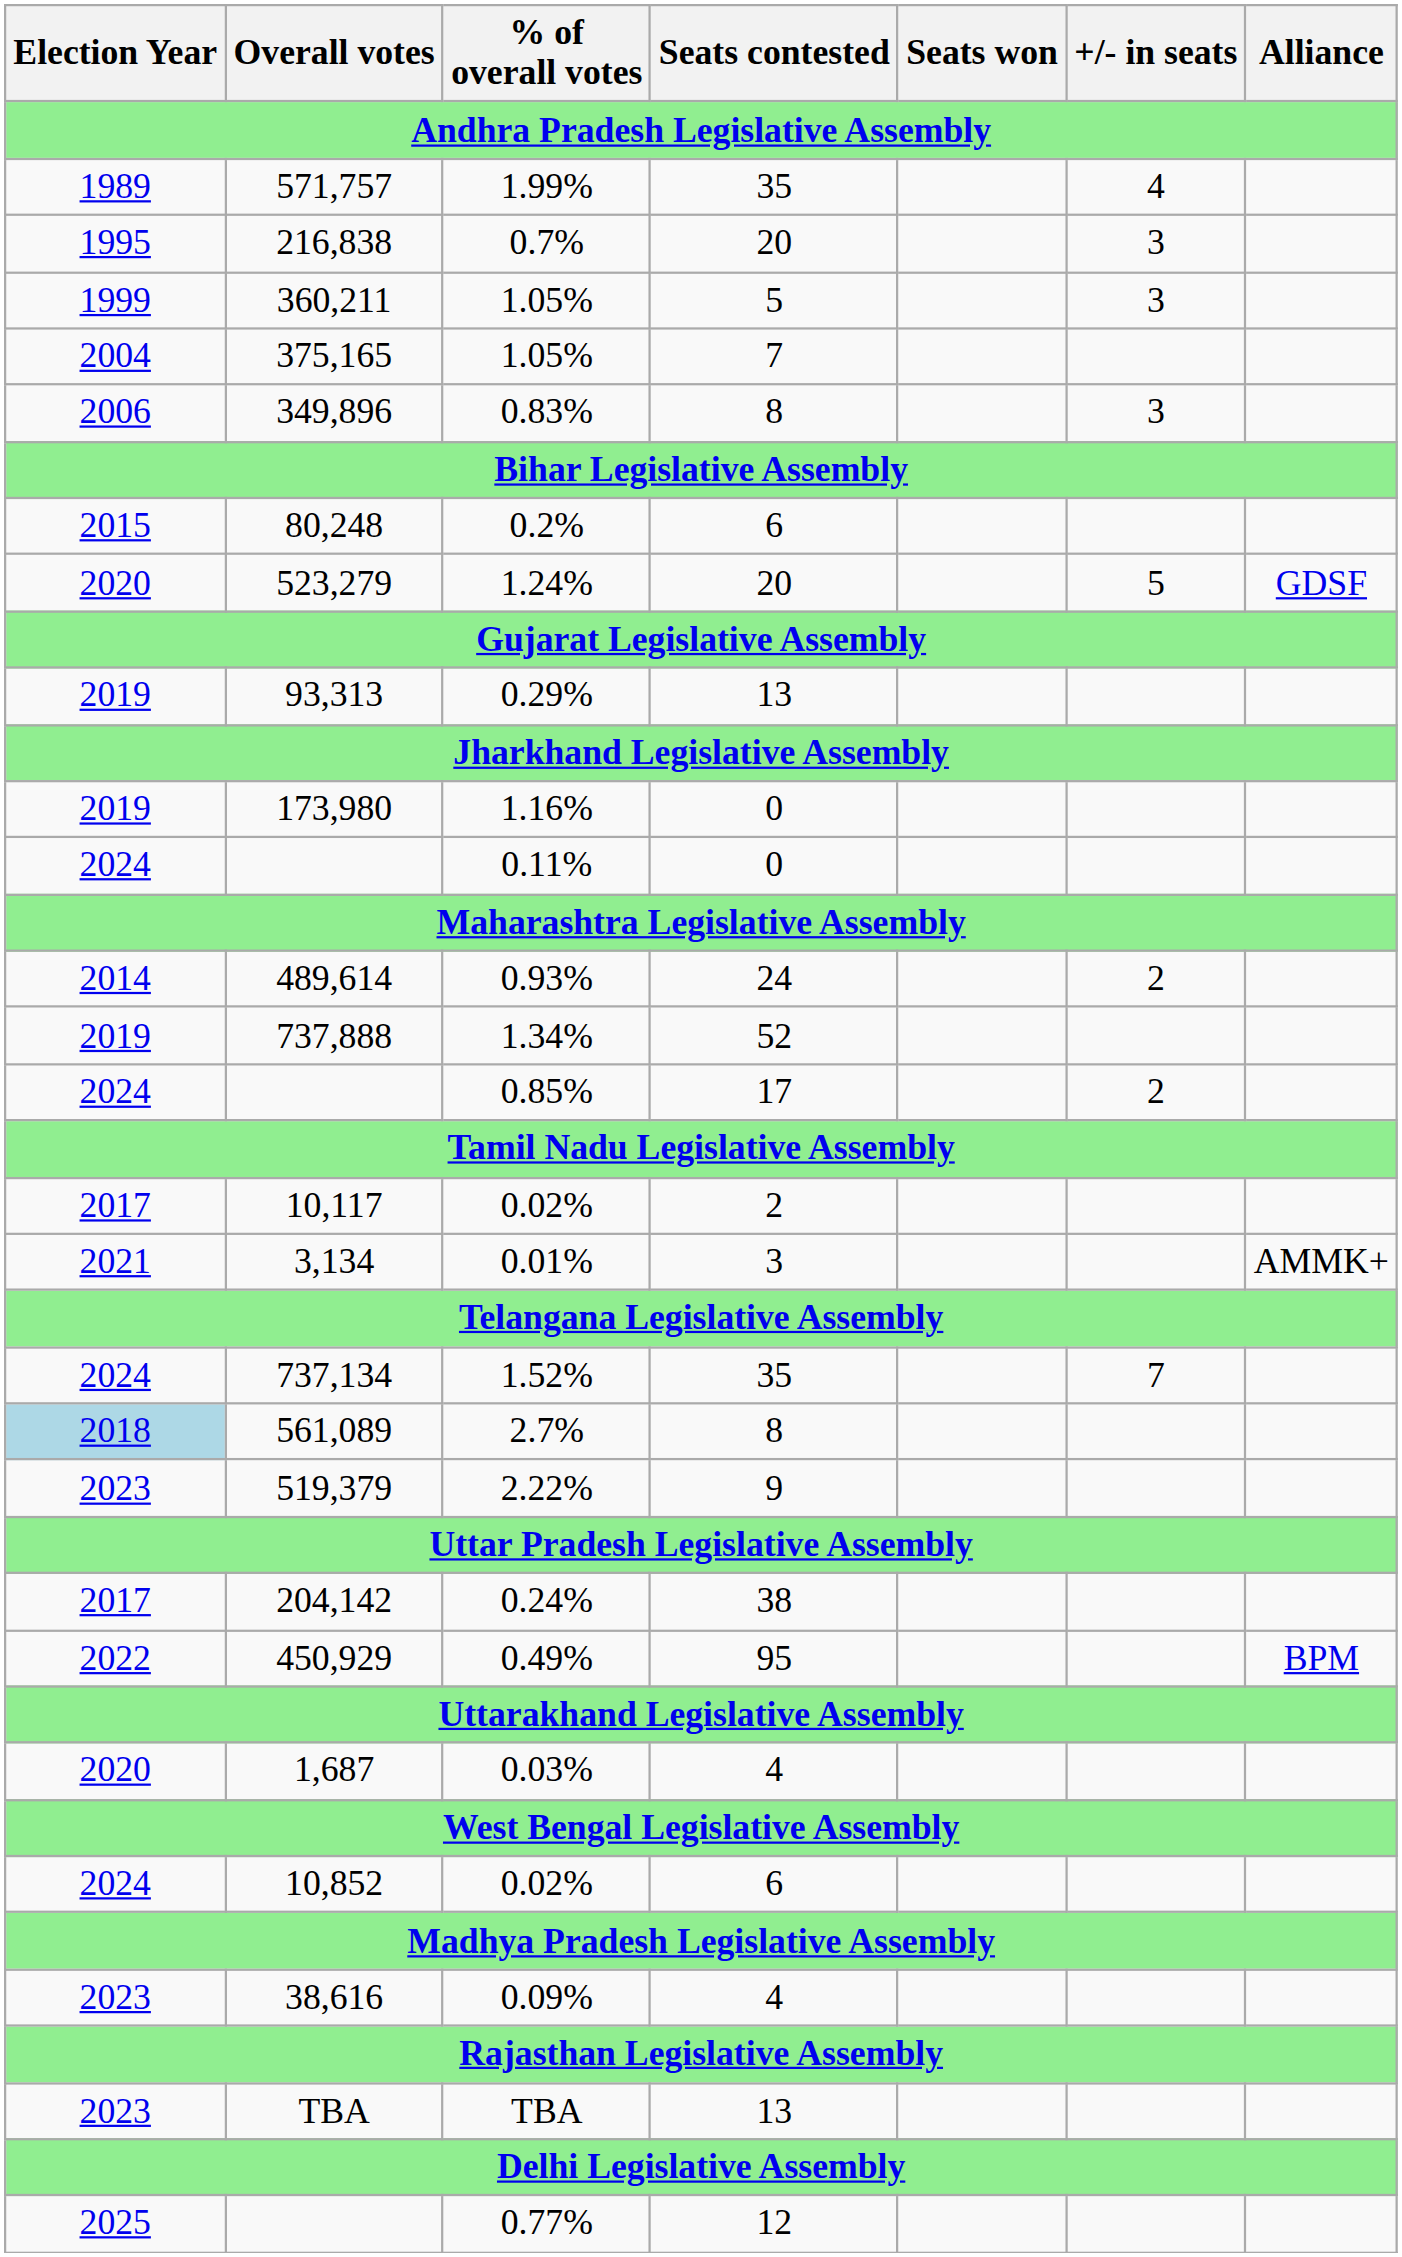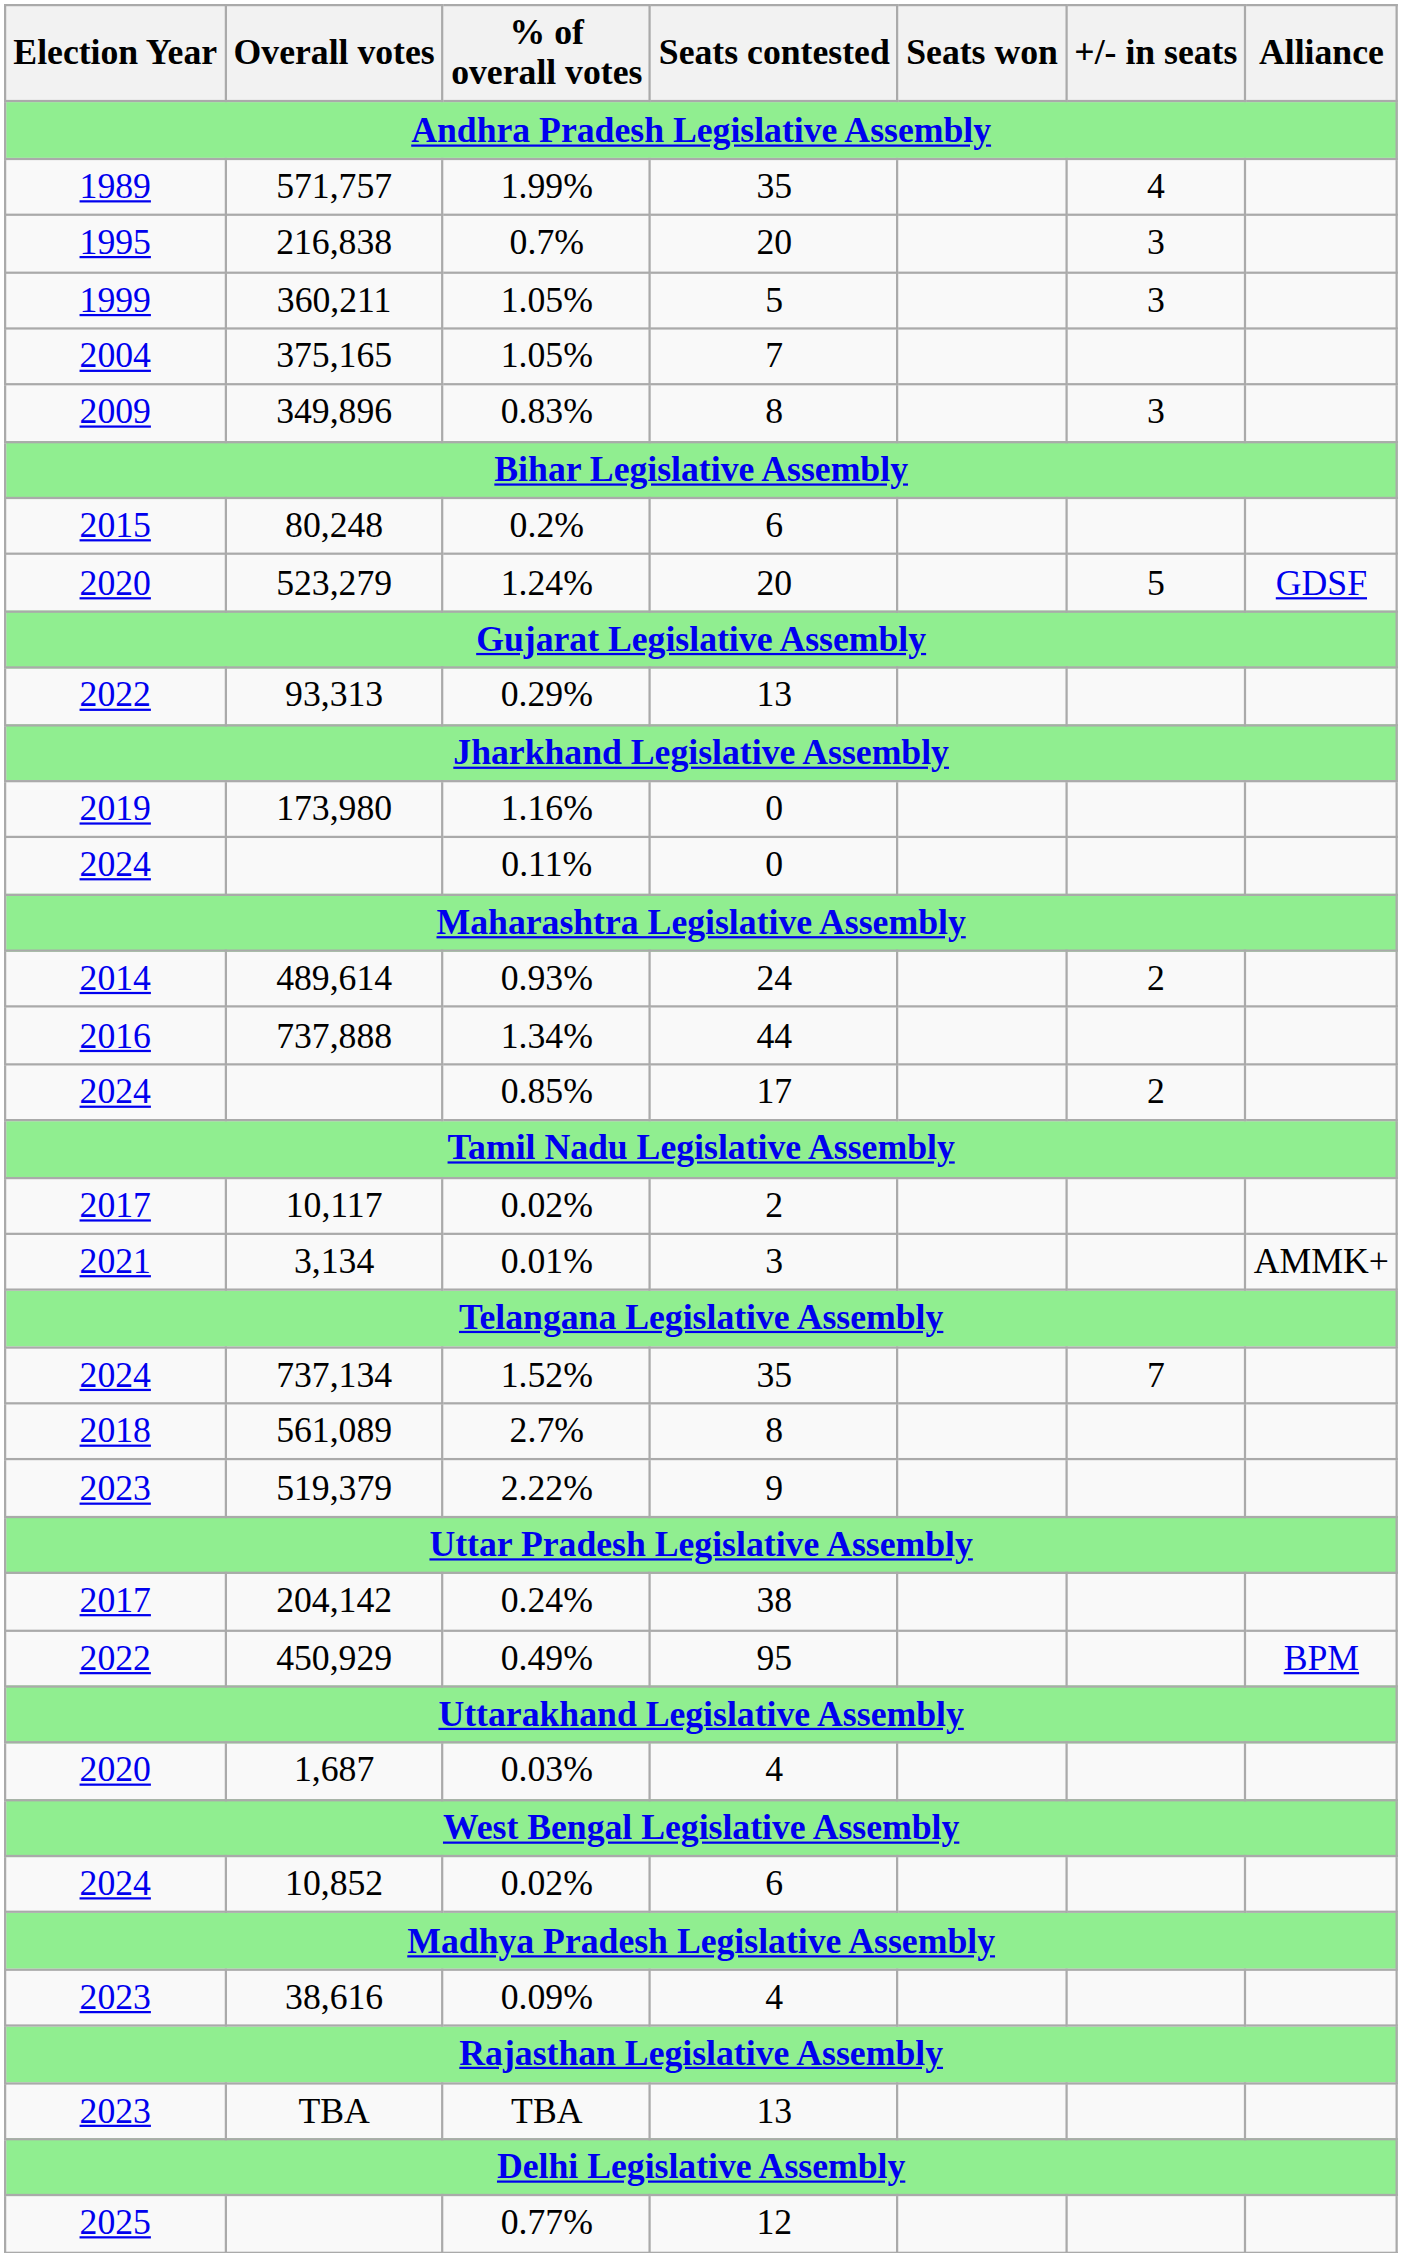349,896 | Election Year / Andhra Pradesh Legislative Assembly: 2006 -> 2009
93,313 | Election Year / Andhra Pradesh Legislative Assembly: 2019 -> 2022
737,888 | Election Year / Andhra Pradesh Legislative Assembly: 2019 -> 2016
737,888 | Seats contested / Andhra Pradesh Legislative Assembly: 52 -> 44
561,089 | Election Year / Andhra Pradesh Legislative Assembly: lightblue background -> no background
